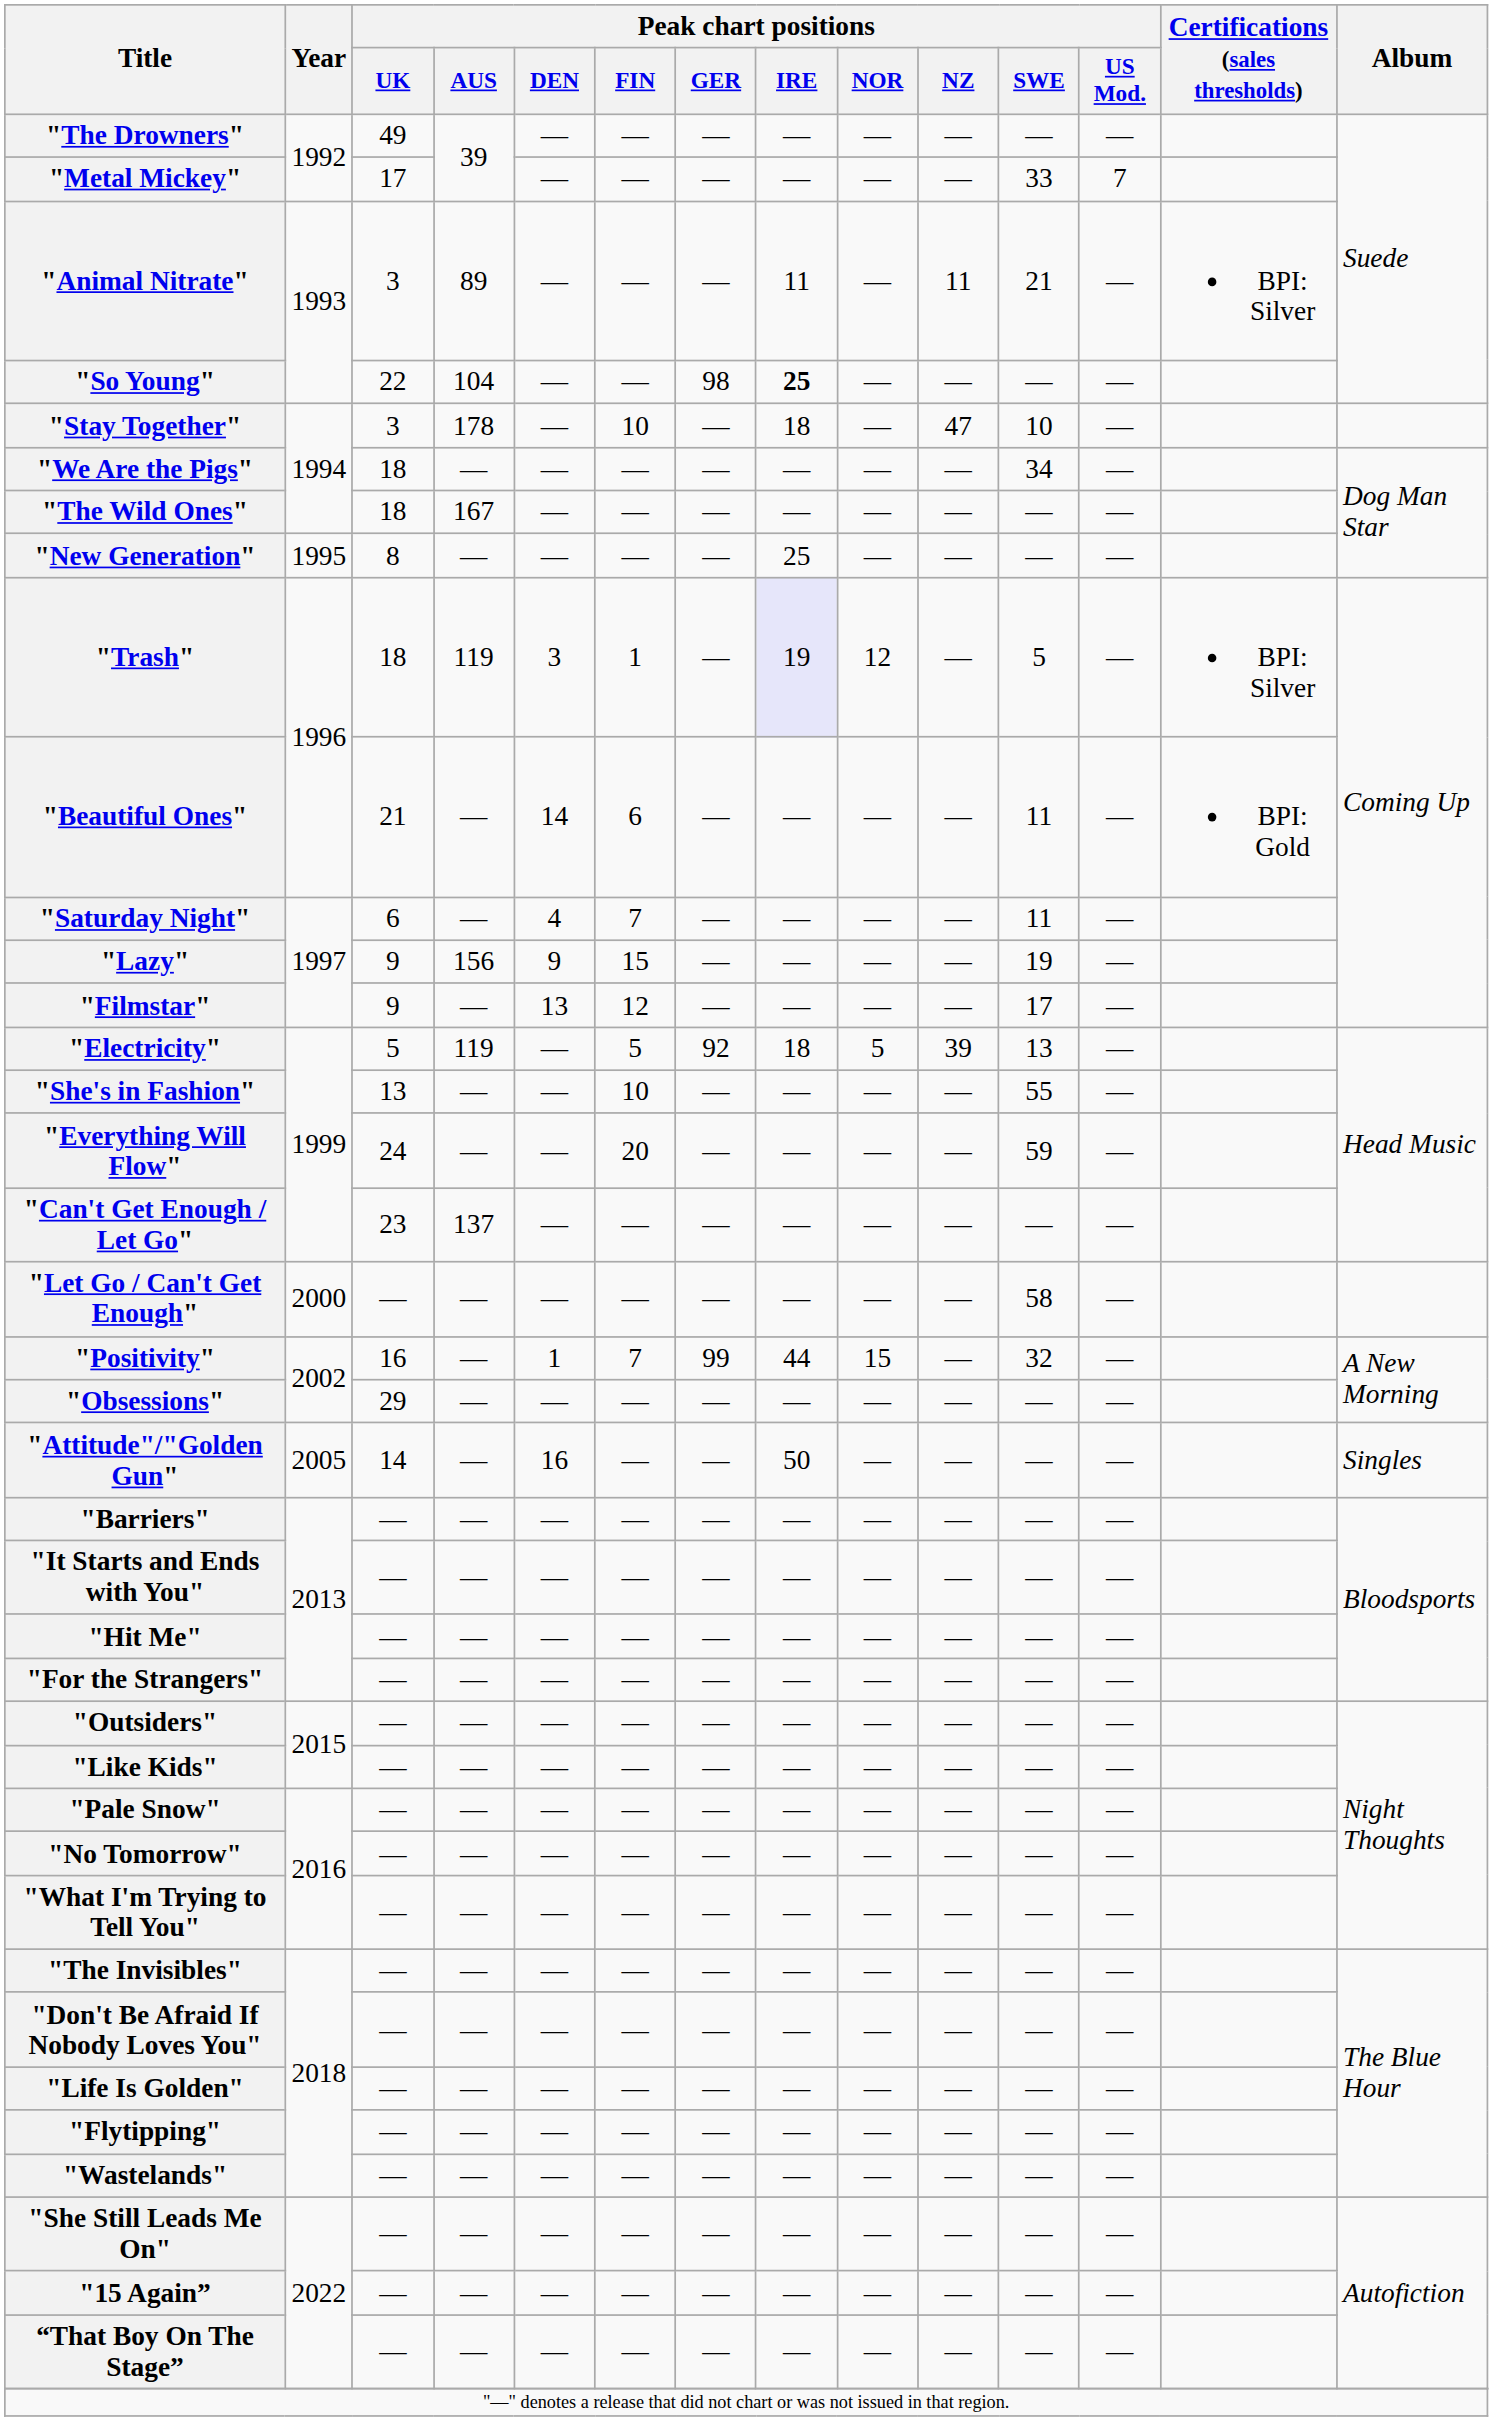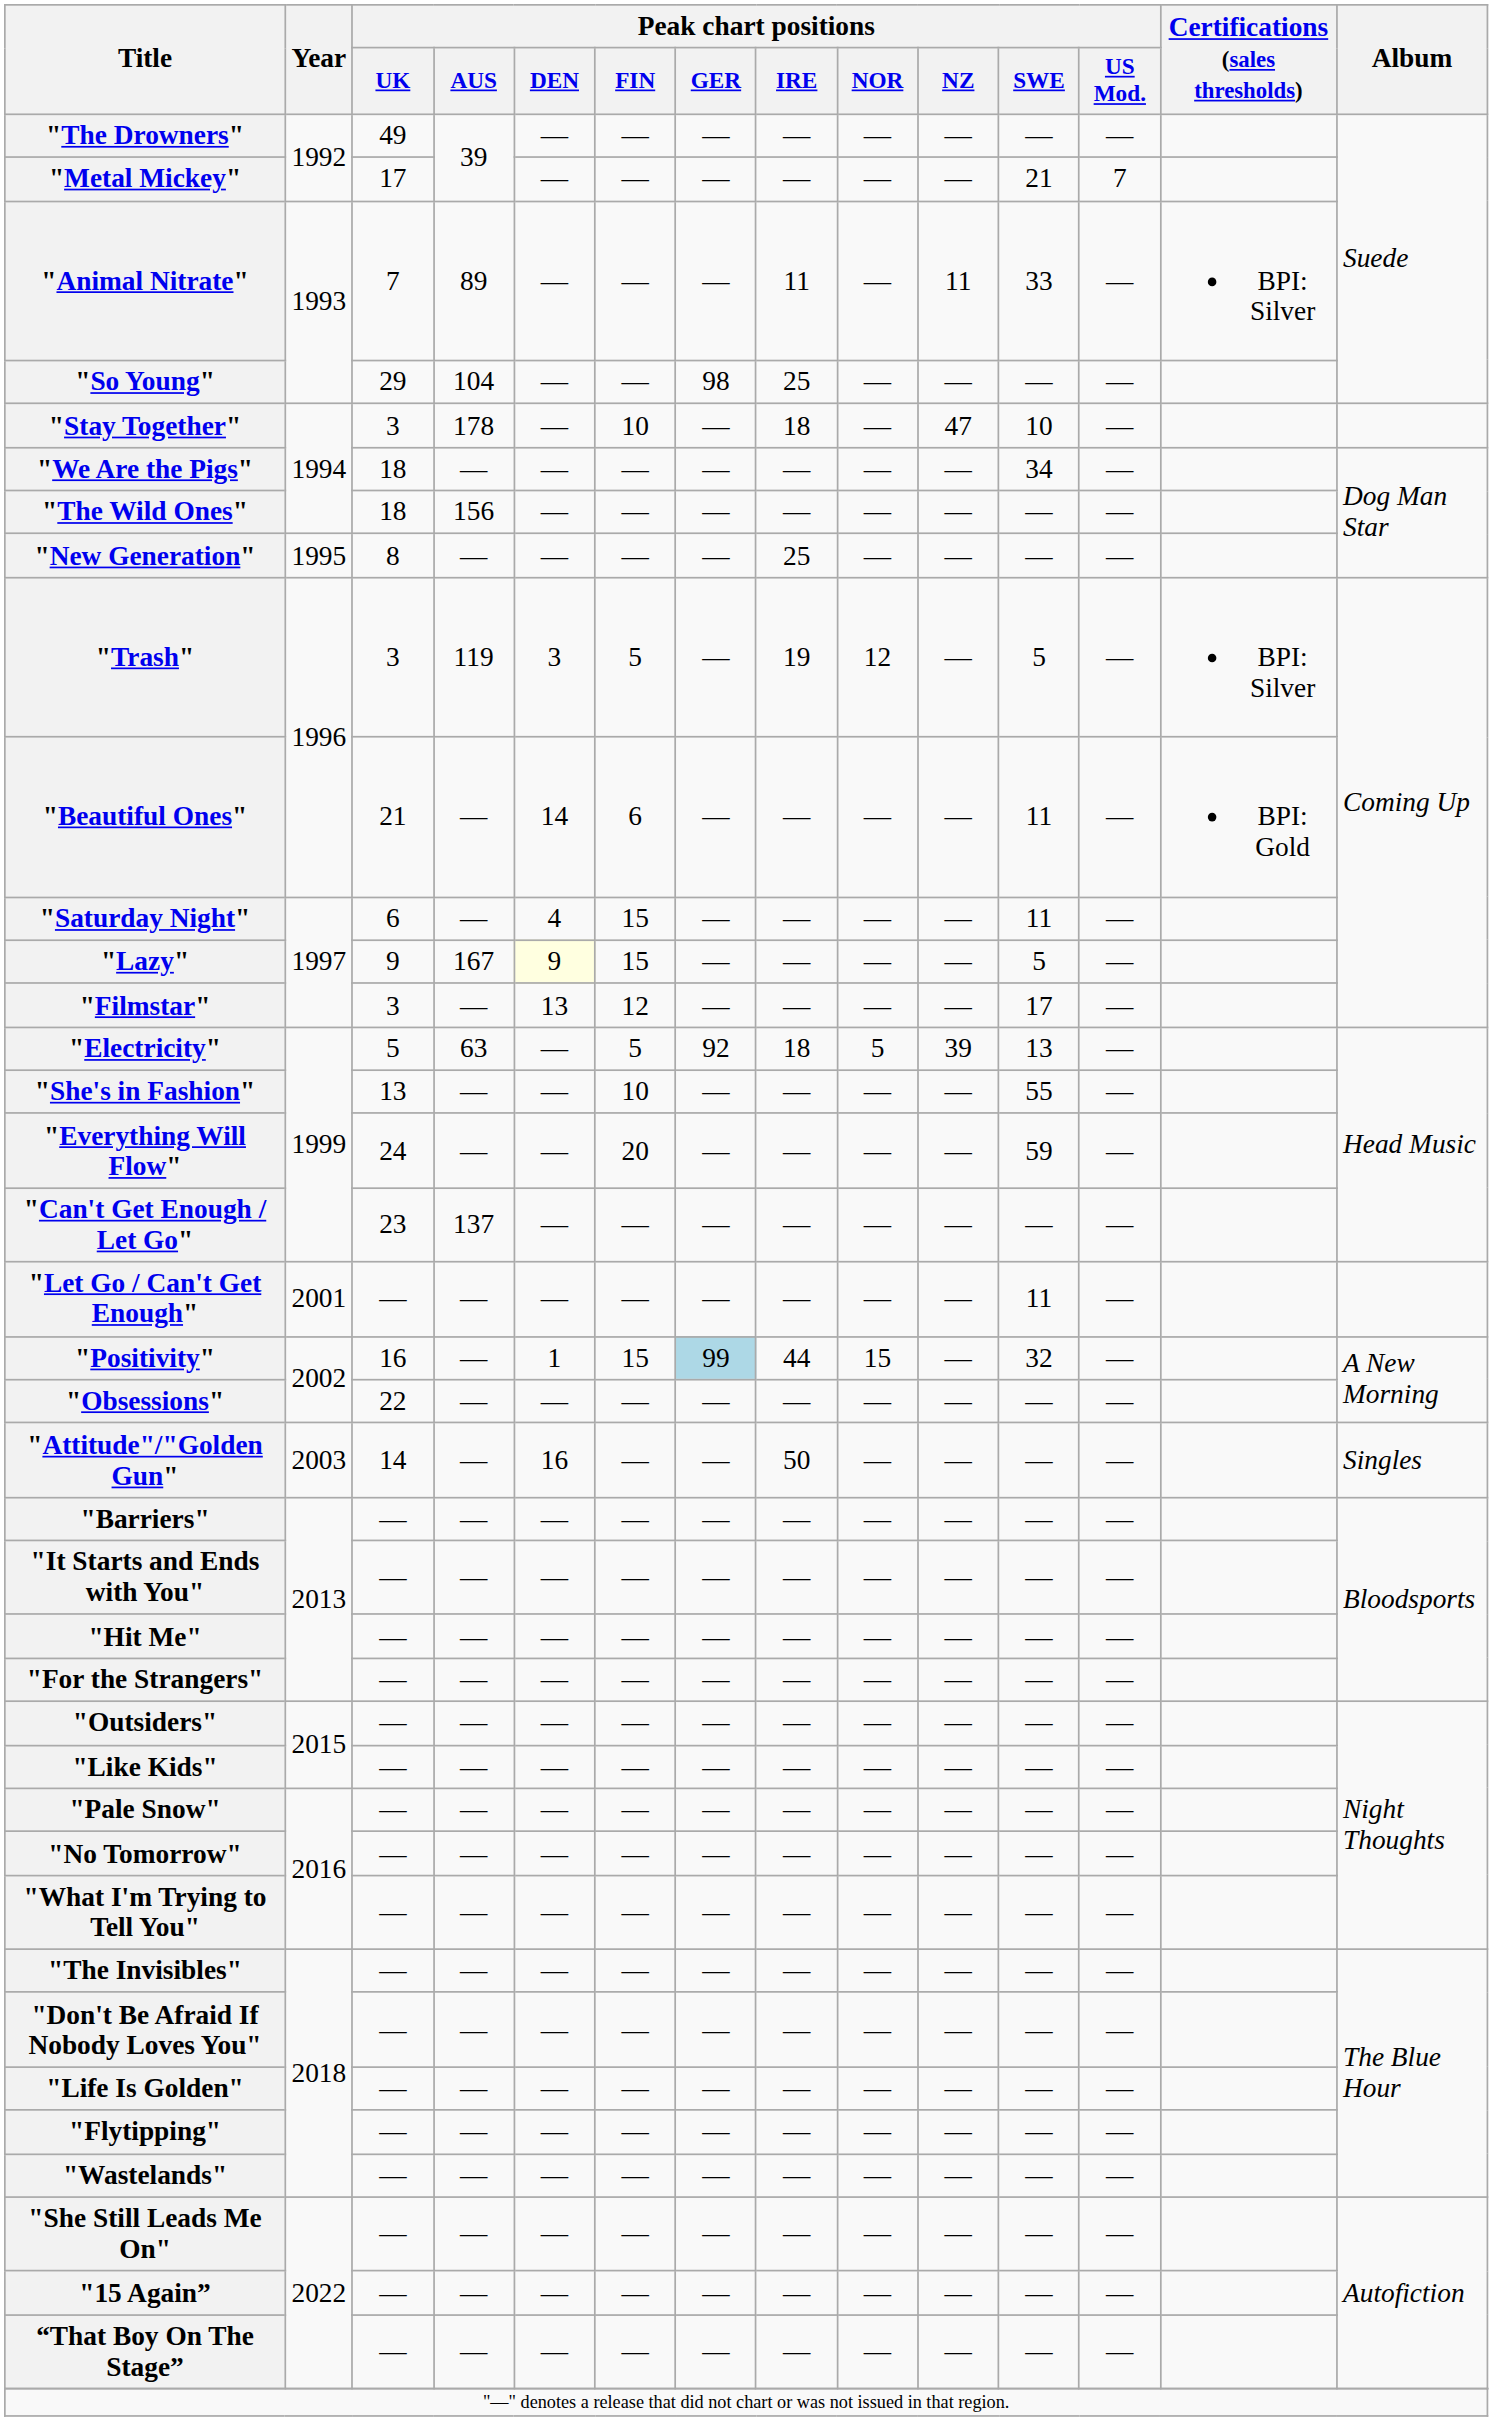"Metal Mickey" | Peak chart positions / SWE: 33 -> 21
"Animal Nitrate" | Peak chart positions / UK: 3 -> 7
"Animal Nitrate" | Peak chart positions / SWE: 21 -> 33
"So Young" | Peak chart positions / UK: 22 -> 29
"So Young" | Peak chart positions / IRE: bold -> normal
"The Wild Ones" | Peak chart positions / AUS: 167 -> 156
"Trash" | Peak chart positions / UK: 18 -> 3
"Trash" | Peak chart positions / FIN: 1 -> 5
"Trash" | Peak chart positions / IRE: lavender background -> no background
"Saturday Night" | Peak chart positions / FIN: 7 -> 15
"Lazy" | Peak chart positions / AUS: 156 -> 167
"Lazy" | Peak chart positions / DEN: no background -> lightyellow background
"Lazy" | Peak chart positions / SWE: 19 -> 5
"Filmstar" | Peak chart positions / UK: 9 -> 3
"Electricity" | Peak chart positions / AUS: 119 -> 63
"Let Go / Can't Get Enough" | Year: 2000 -> 2001
"Let Go / Can't Get Enough" | Peak chart positions / SWE: 58 -> 11
"Positivity" | Peak chart positions / FIN: 7 -> 15
"Positivity" | Peak chart positions / GER: no background -> lightblue background
"Obsessions" | Peak chart positions / UK: 29 -> 22
"Attitude"/"Golden Gun" | Year: 2005 -> 2003
